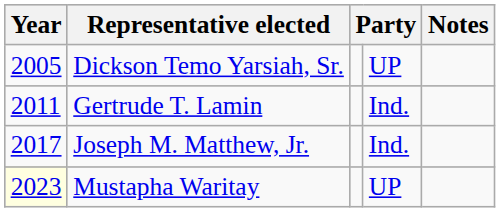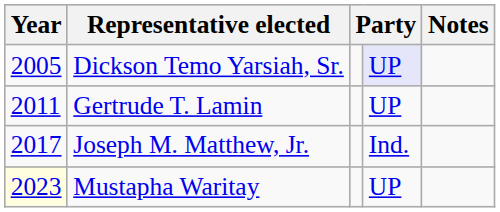Dickson Temo Yarsiah, Sr. | column 4: no background -> lavender background
Gertrude T. Lamin | column 4: Ind. -> UP
